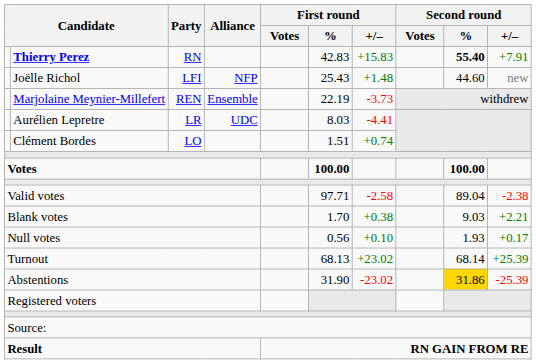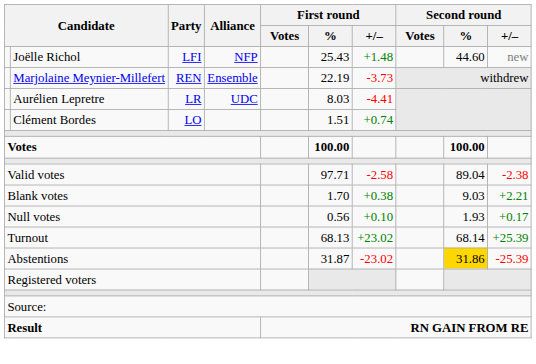- row: Thierry Perez | RN | 42.83 | +15.83 | 55.40 | +7.91
Abstentions | First round / %: 31.90 -> 31.87
